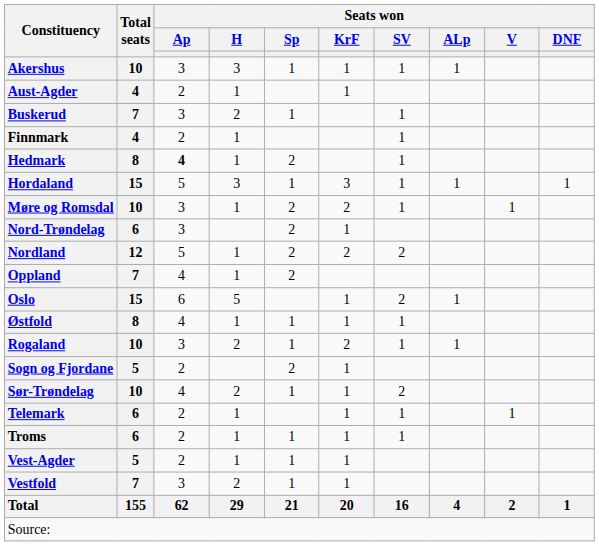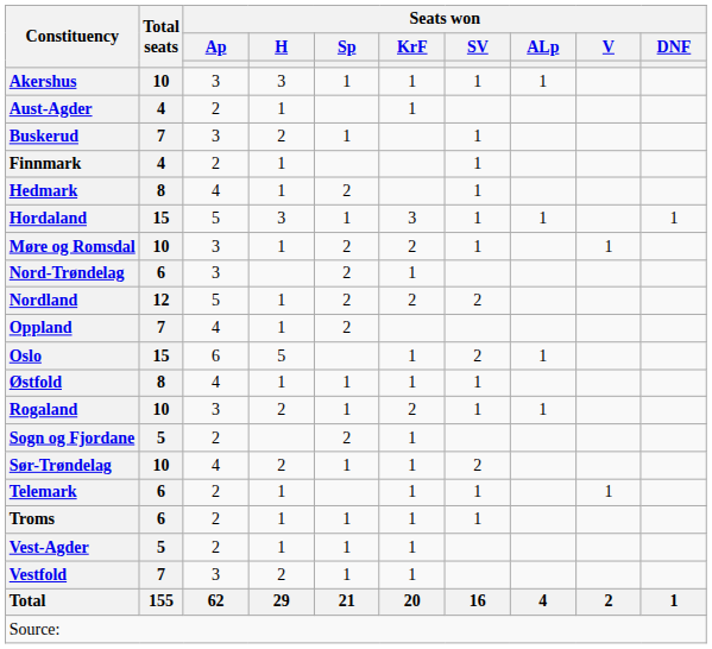Hedmark | Seats won / Ap: bold -> normal
